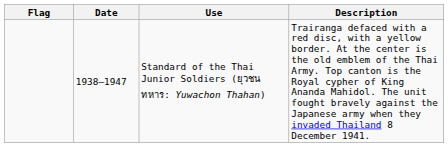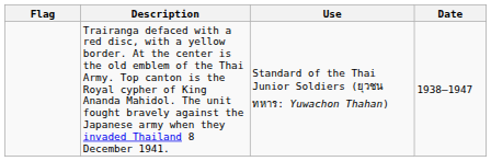columns swapped: Date <-> Description
